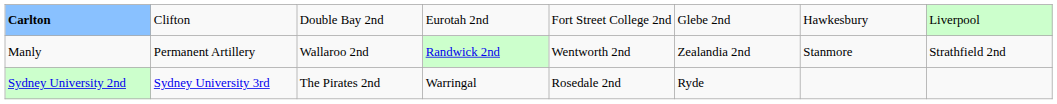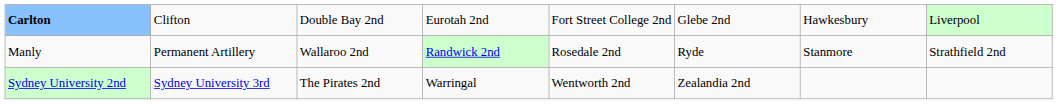Manly | column 5: Wentworth 2nd -> Rosedale 2nd
Manly | column 6: Zealandia 2nd -> Ryde
Sydney University 2nd | column 5: Rosedale 2nd -> Wentworth 2nd
Sydney University 2nd | column 6: Ryde -> Zealandia 2nd
